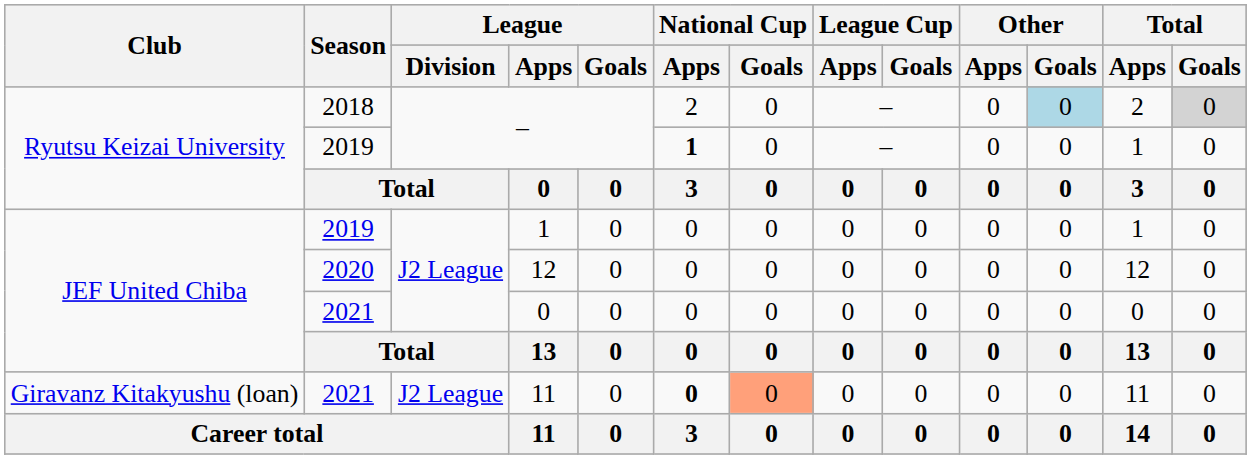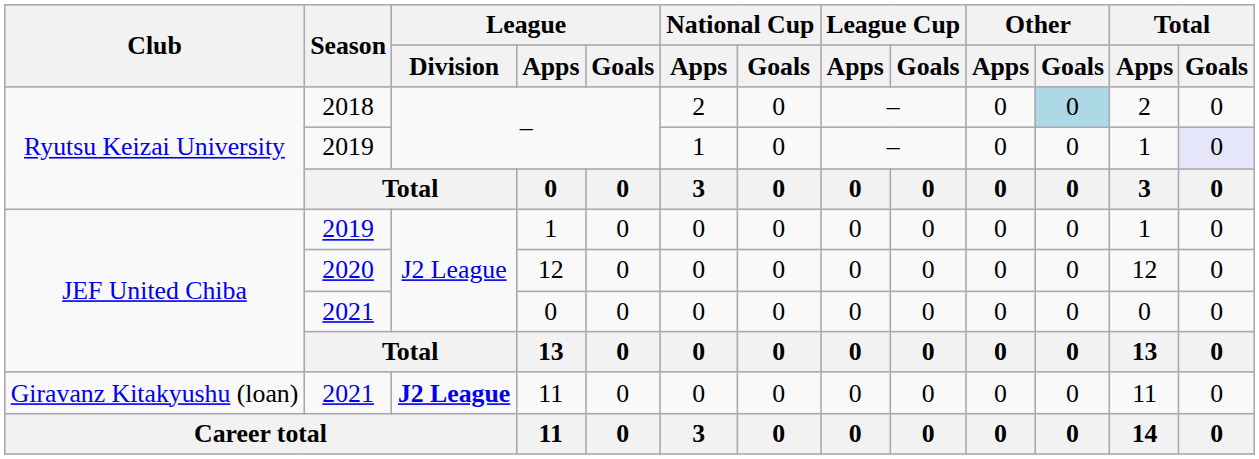2018 / – | Total / Goals: lightgrey background -> no background
2019 / – | National Cup / Apps: bold -> normal
2019 / – | Total / Goals: no background -> lavender background
2021 / 11 | League / Division: normal -> bold
2021 / 11 | National Cup / Apps: bold -> normal
2021 / 11 | National Cup / Goals: lightsalmon background -> no background
